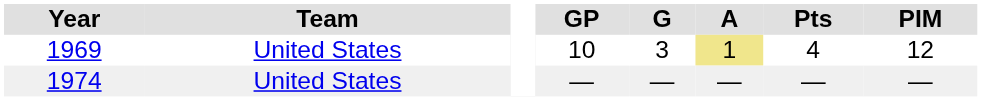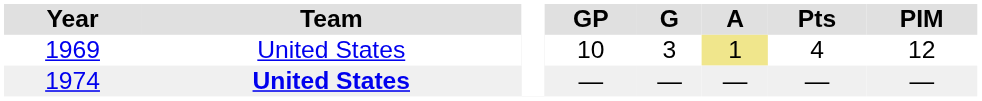1974 | Team: normal -> bold
